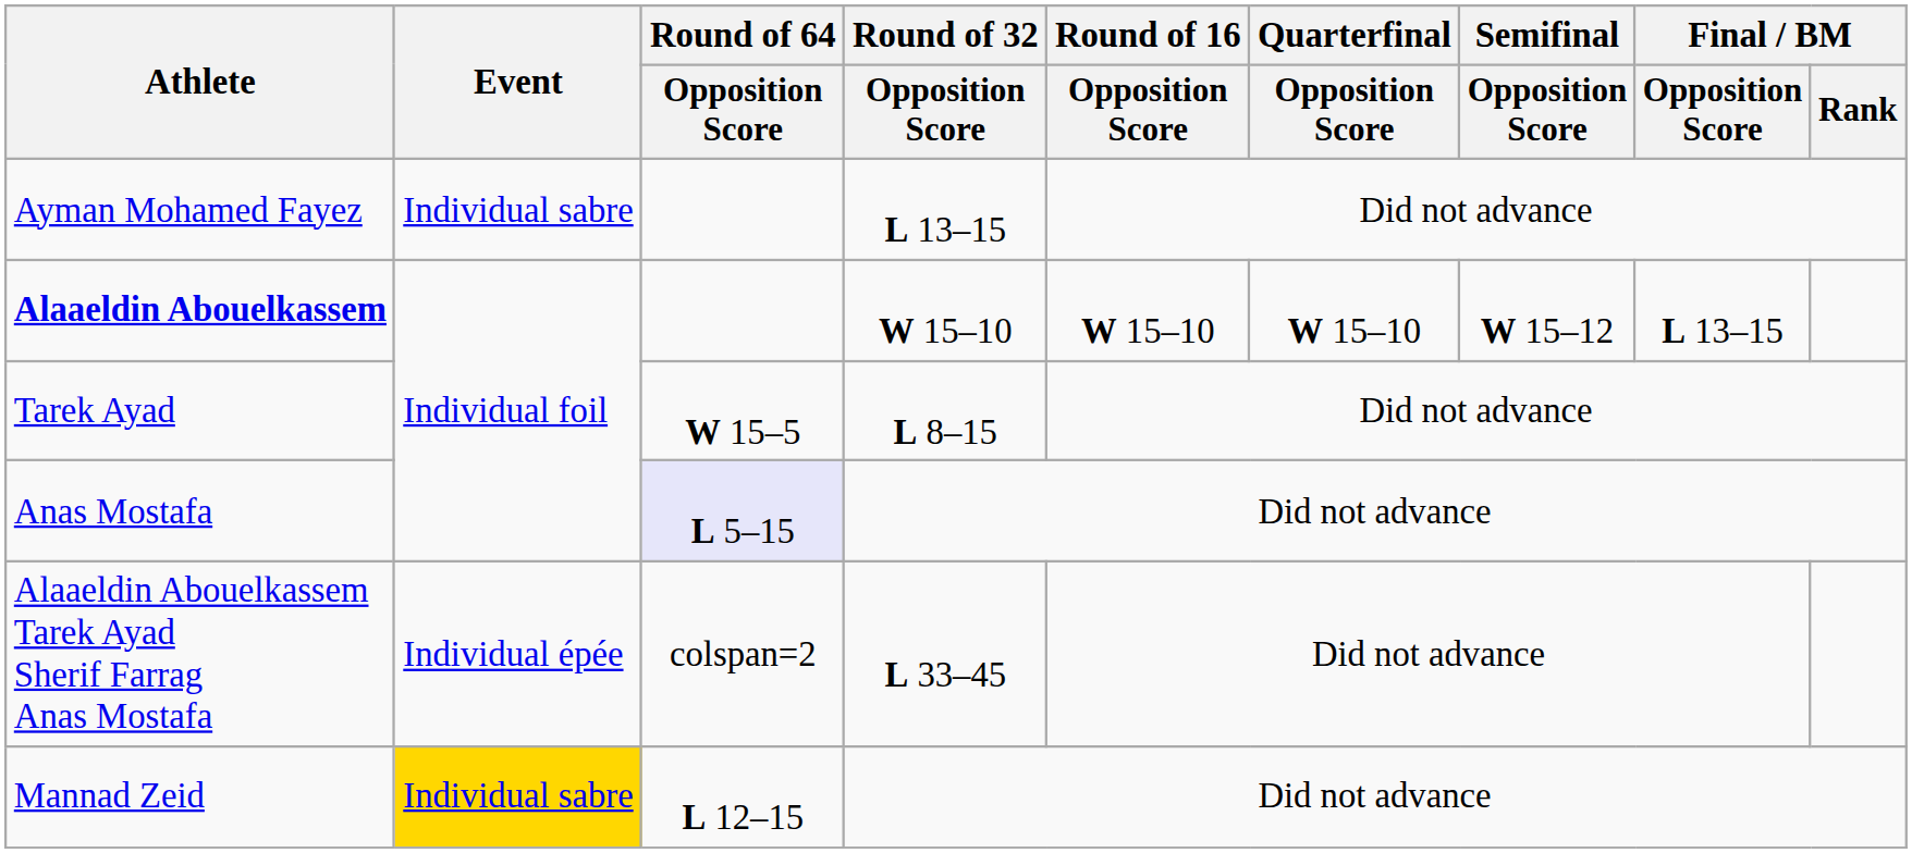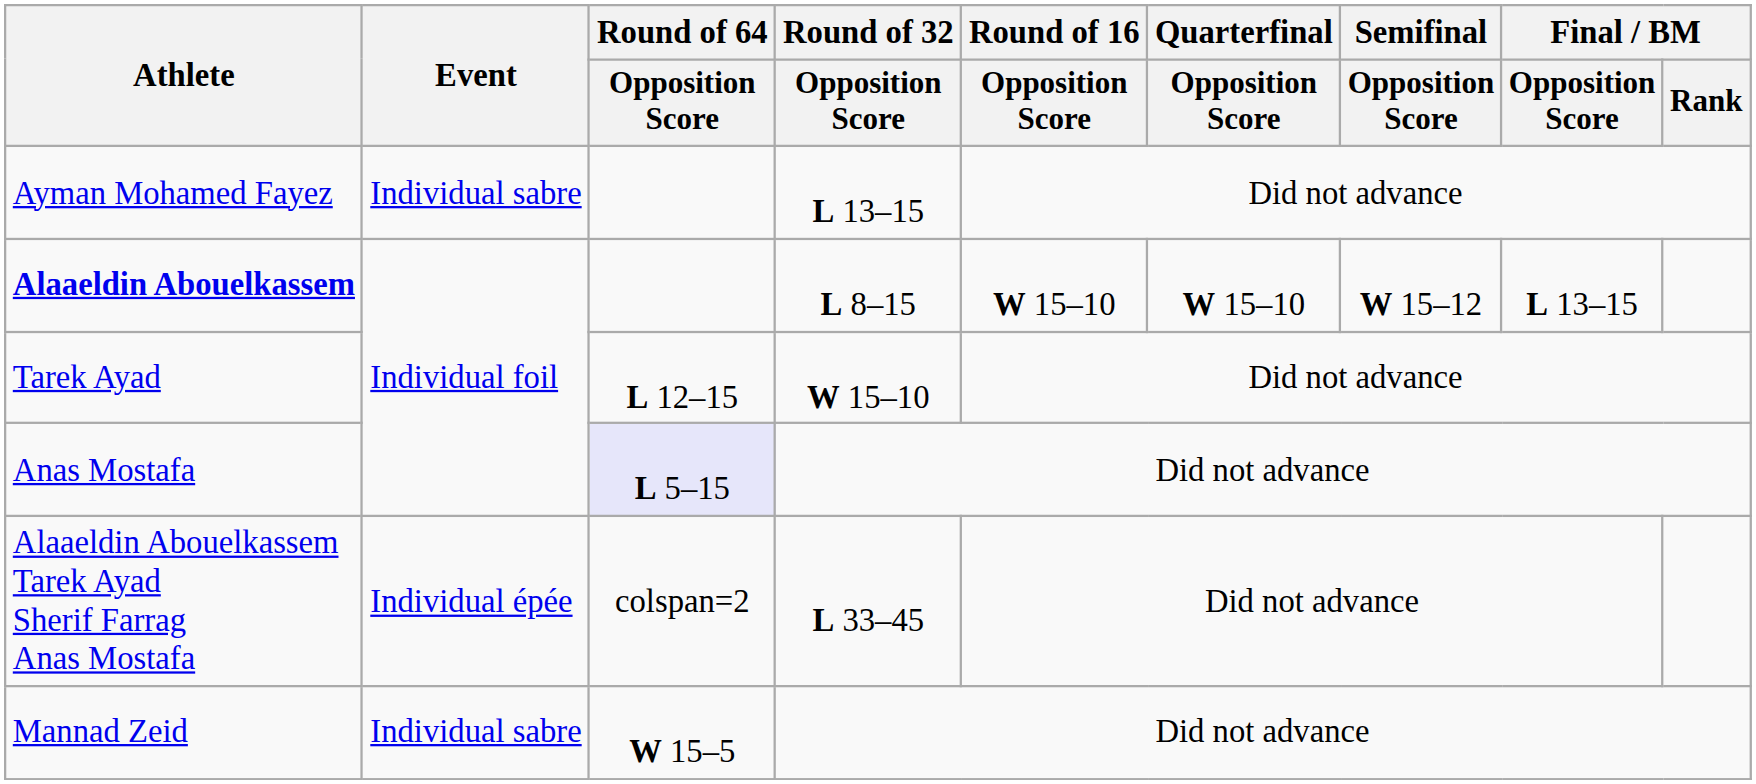Alaaeldin Abouelkassem | Round of 32 / Opposition Score: W 15–10 -> L 8–15
Tarek Ayad | Round of 64 / Opposition Score: W 15–5 -> L 12–15
Tarek Ayad | Round of 32 / Opposition Score: L 8–15 -> W 15–10
Mannad Zeid | Event: gold background -> no background
Mannad Zeid | Round of 64 / Opposition Score: L 12–15 -> W 15–5
